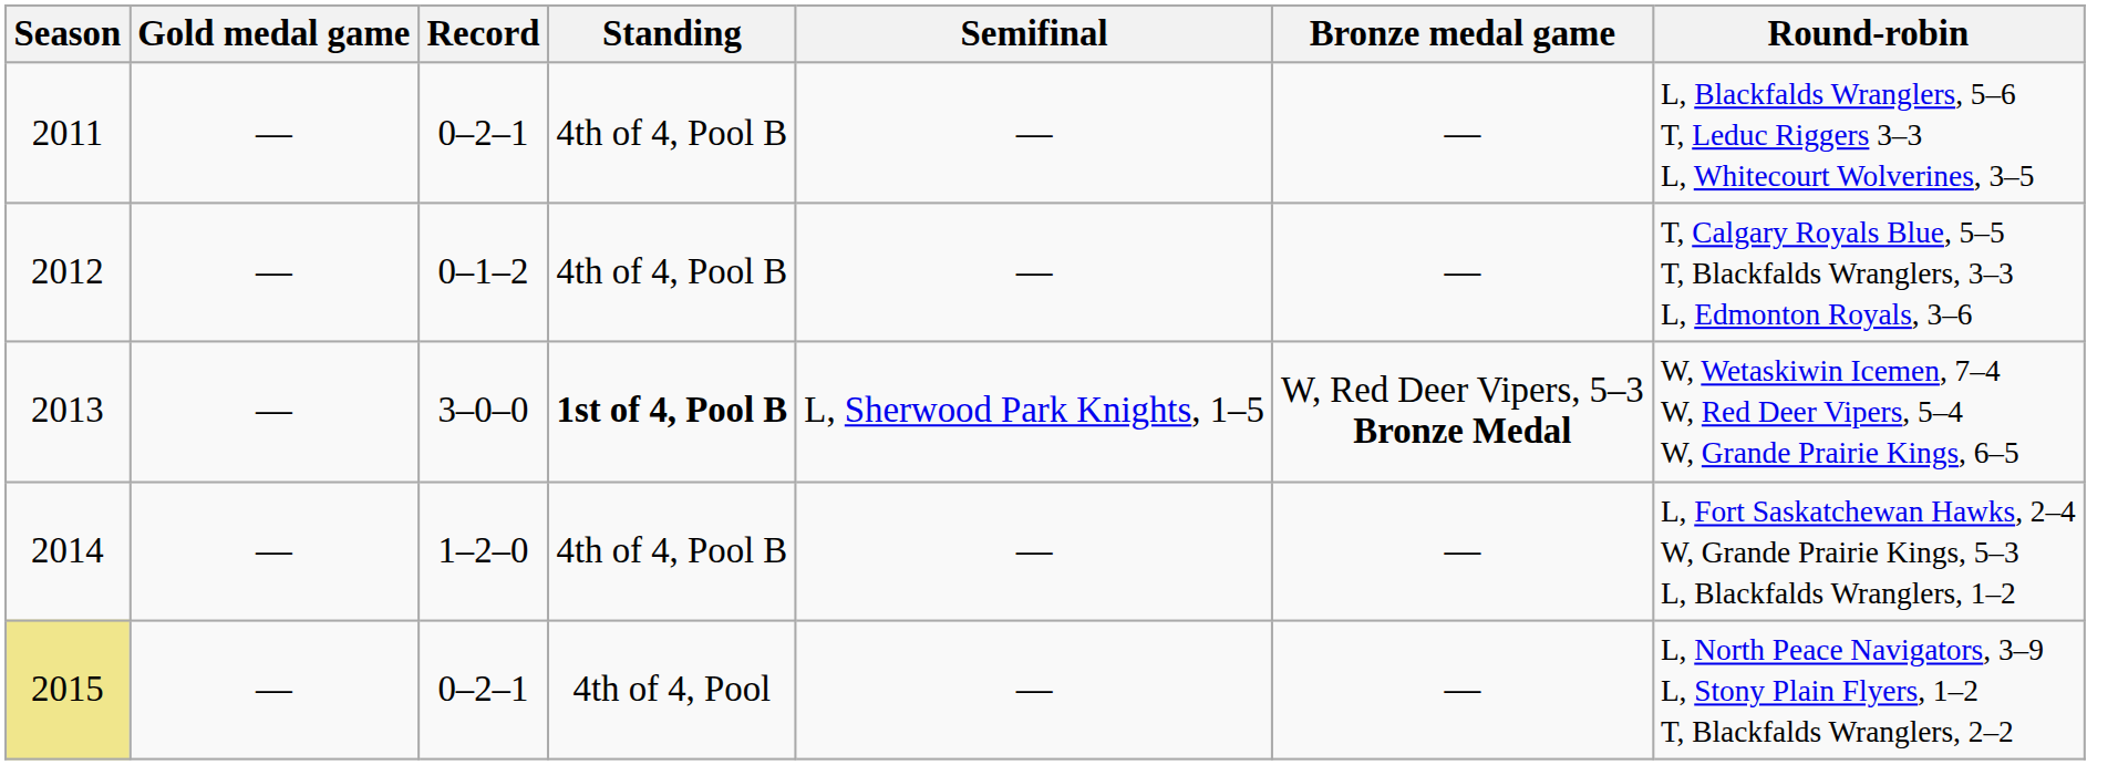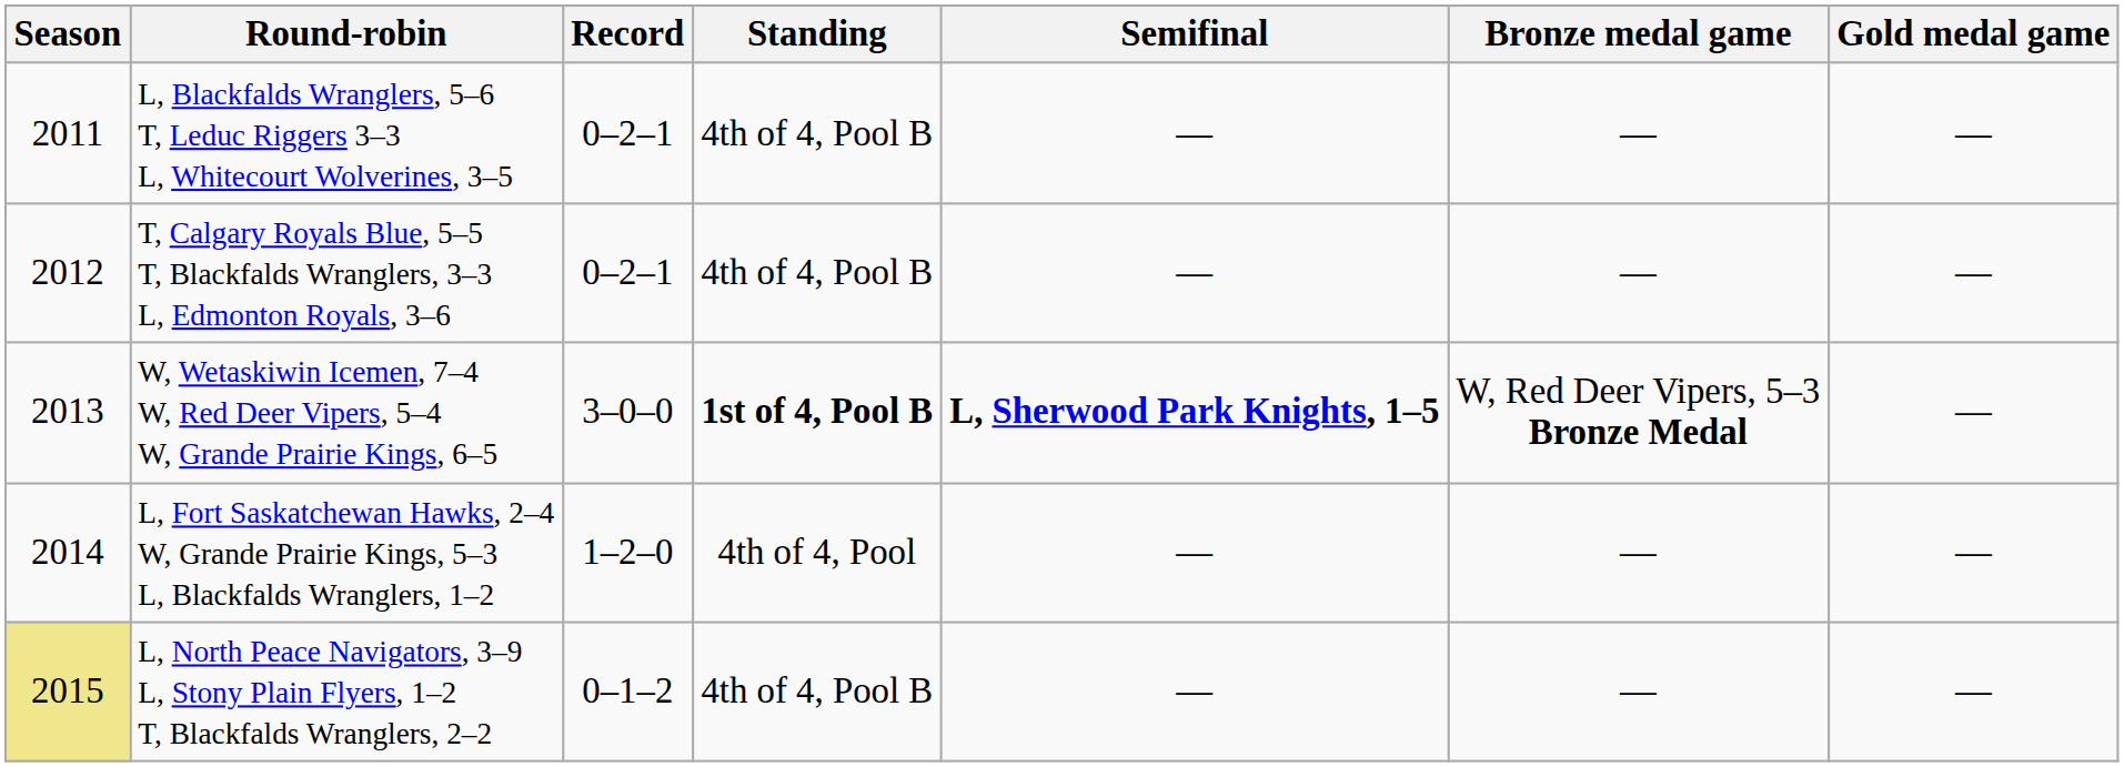columns swapped: Round-robin <-> Gold medal game
row 3 | Record: 0–1–2 -> 0–2–1
row 4 | Semifinal: normal -> bold
row 5 | Standing: 4th of 4, Pool B -> 4th of 4, Pool
row 6 | Record: 0–2–1 -> 0–1–2
row 6 | Standing: 4th of 4, Pool -> 4th of 4, Pool B
